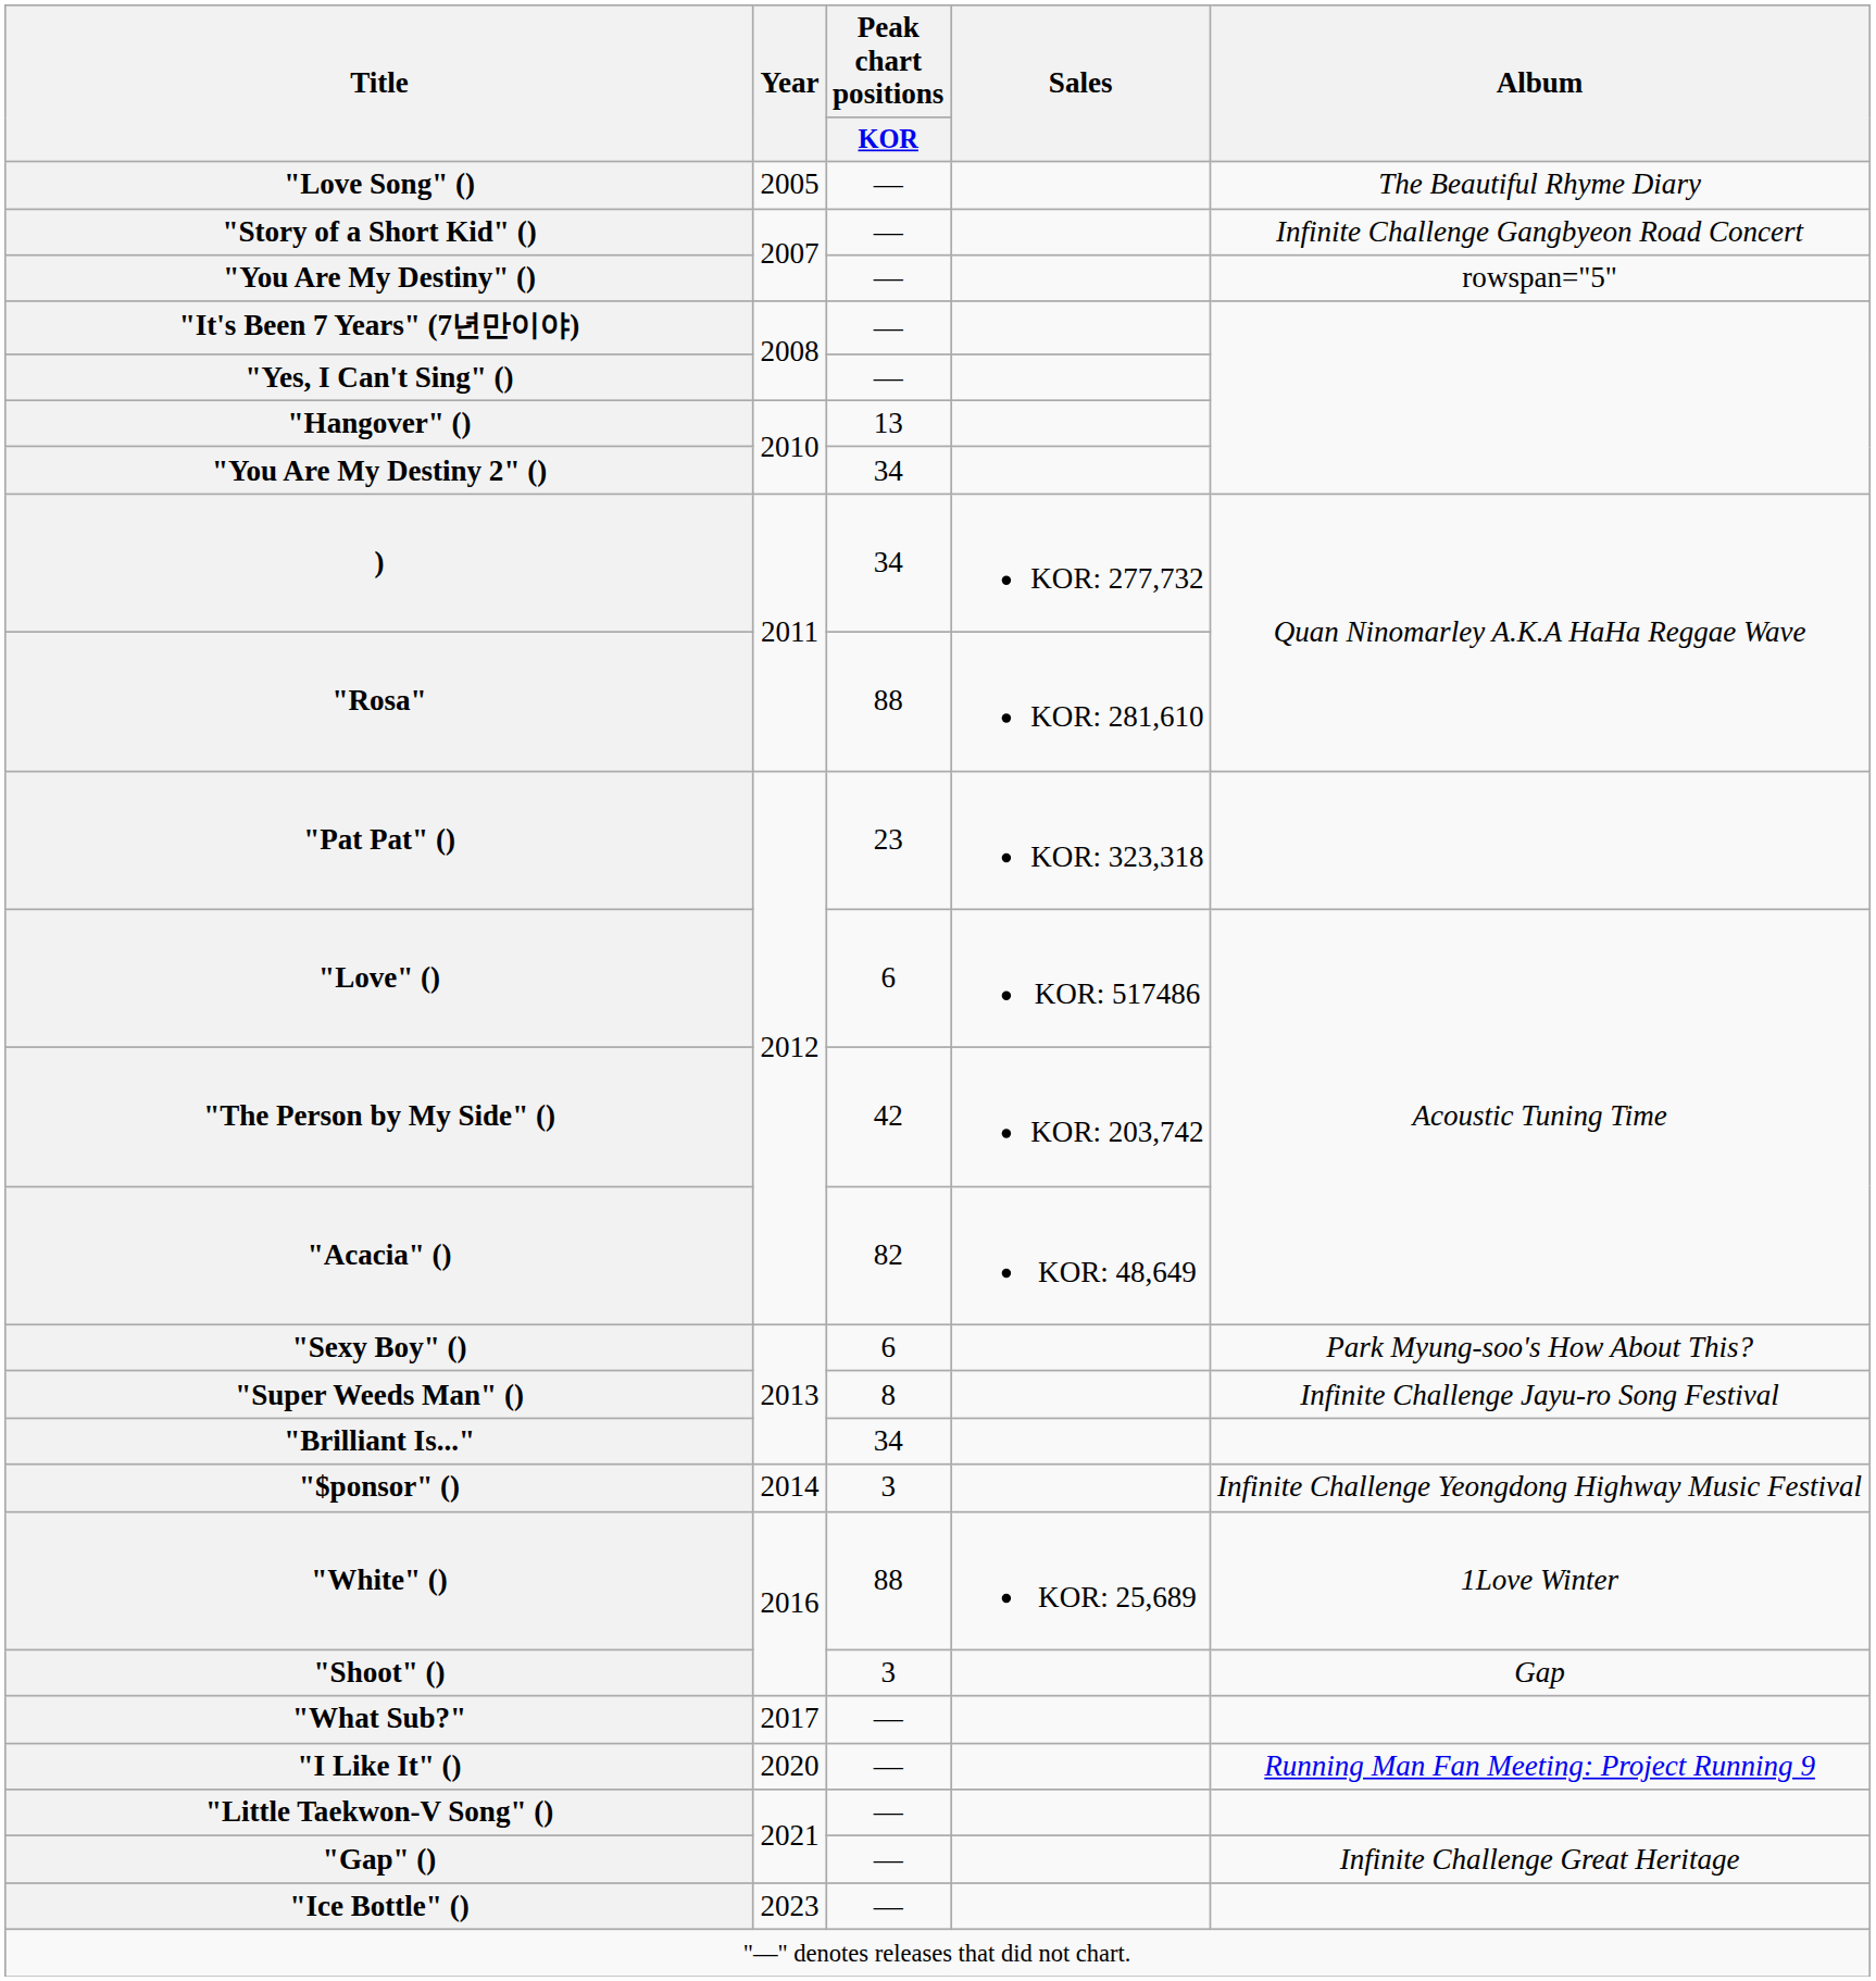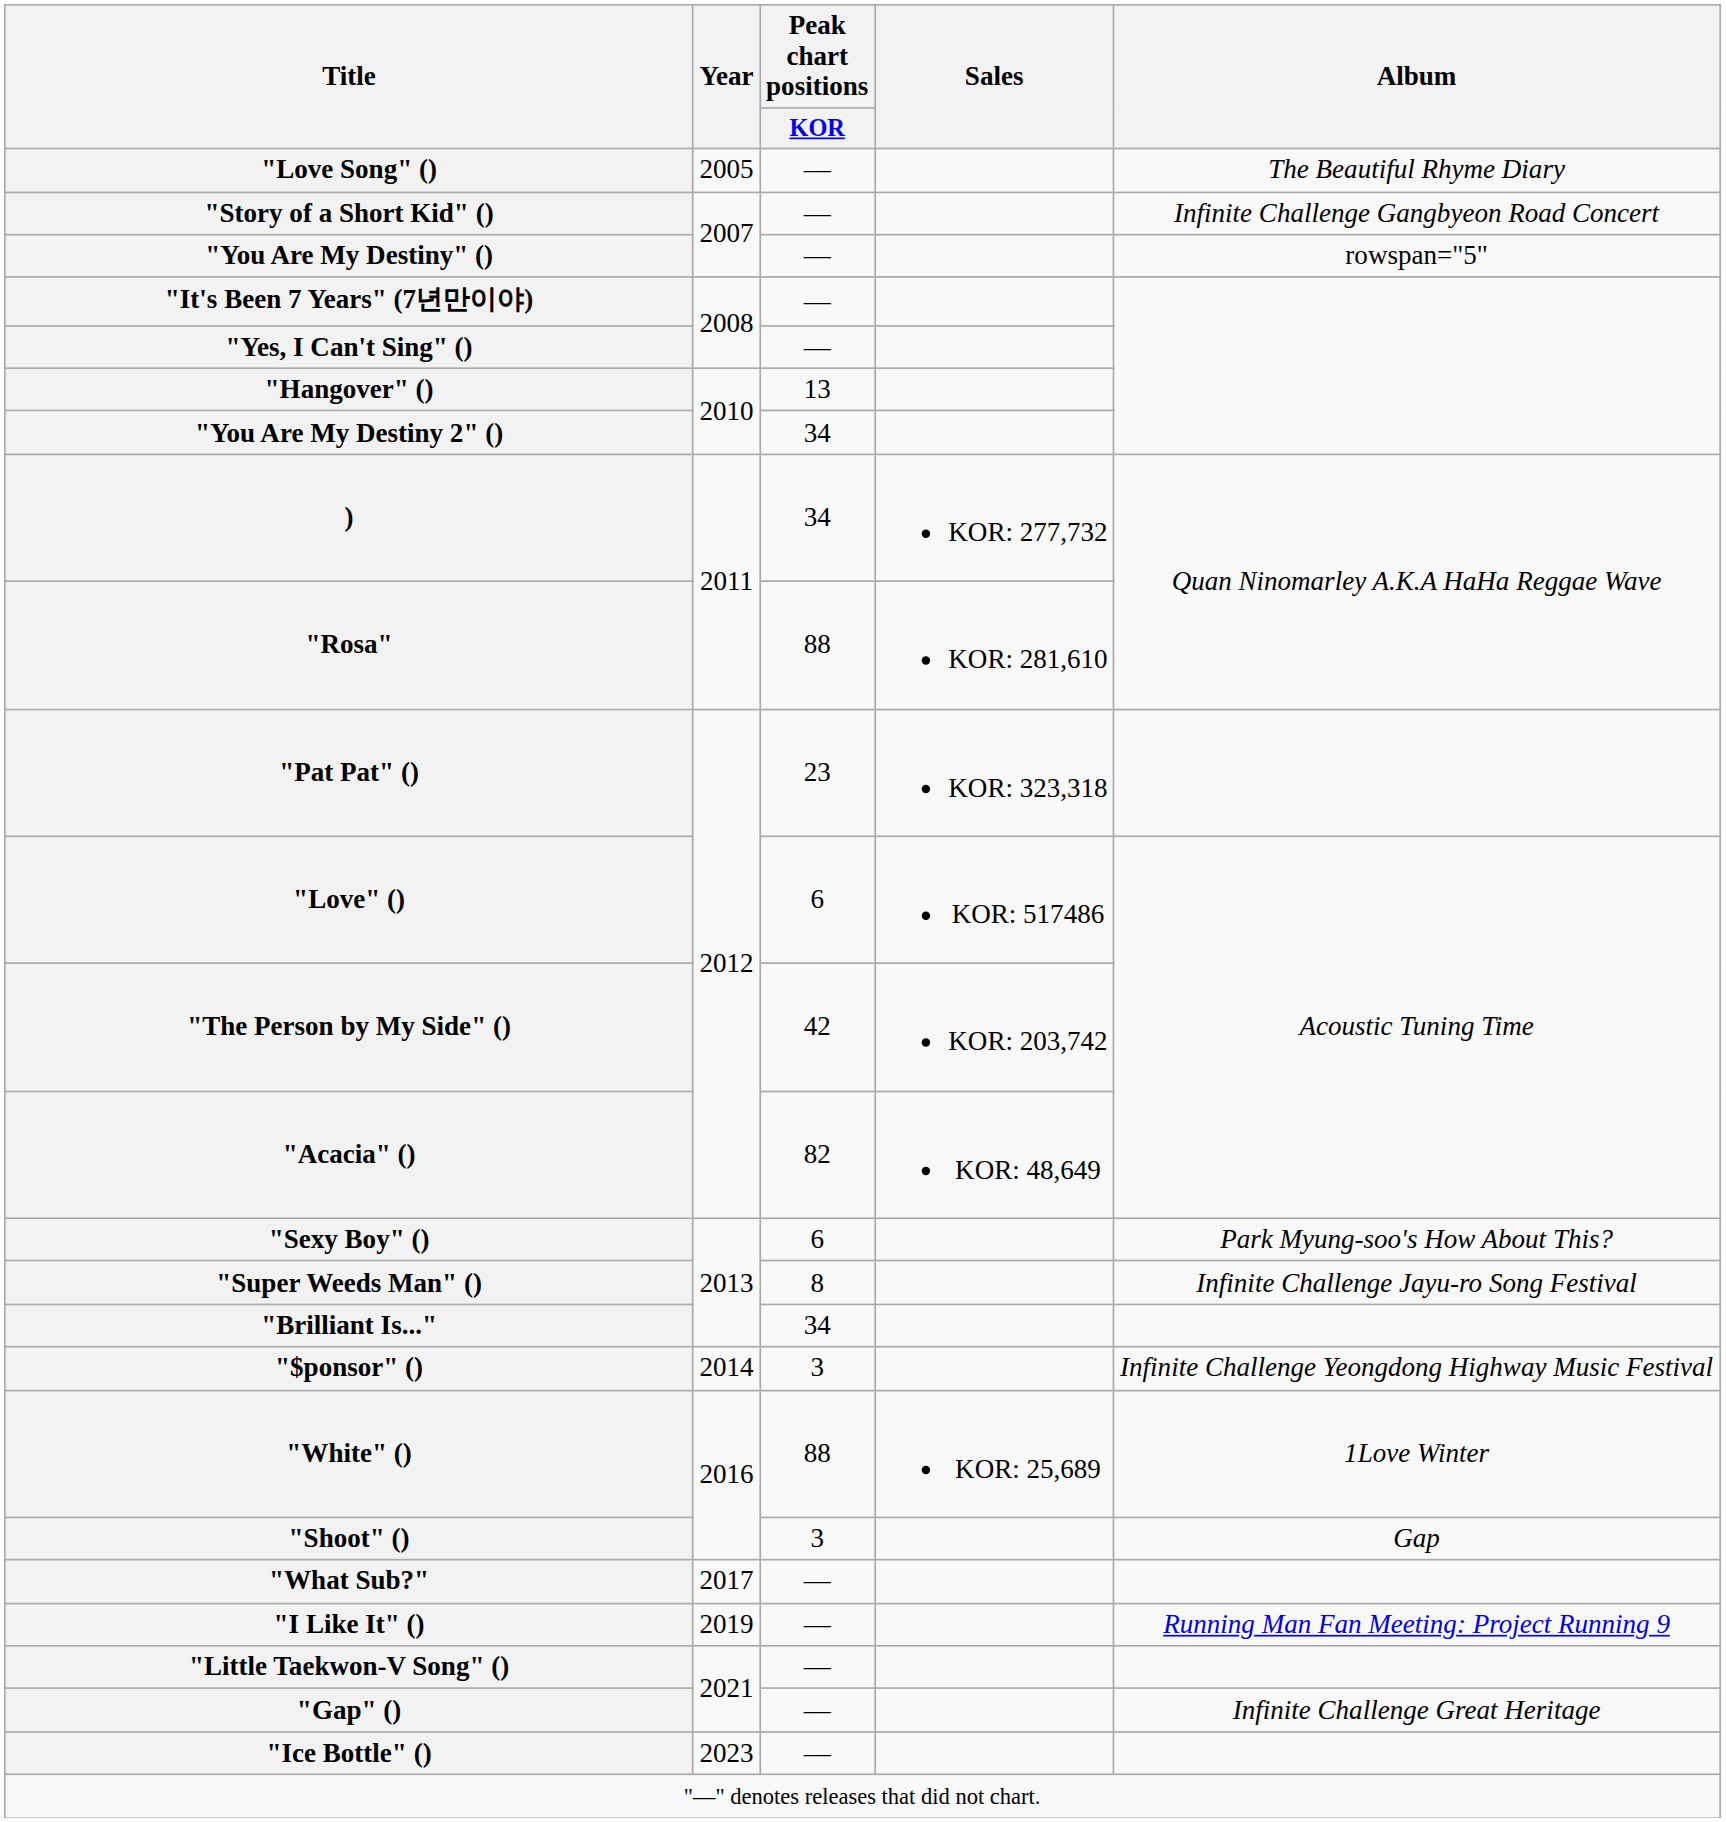"I Like It" () | Year: 2020 -> 2019
